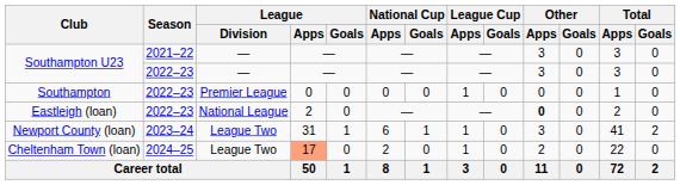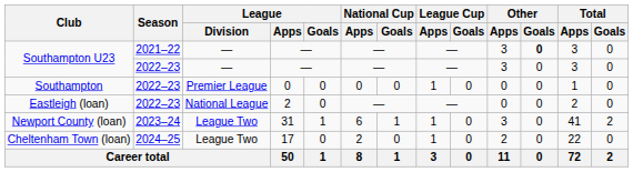Southampton U23 / 2021–22 | Other / Goals: normal -> bold
Eastleigh (loan) | Other / Apps: bold -> normal
Cheltenham Town (loan) | League / Apps: lightsalmon background -> no background
